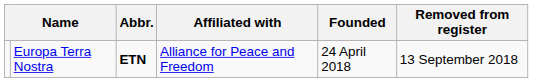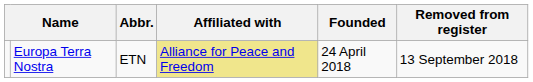Europa Terra Nostra | Abbr.: bold -> normal
Europa Terra Nostra | Affiliated with: no background -> khaki background
